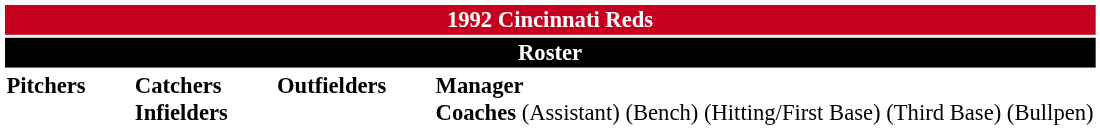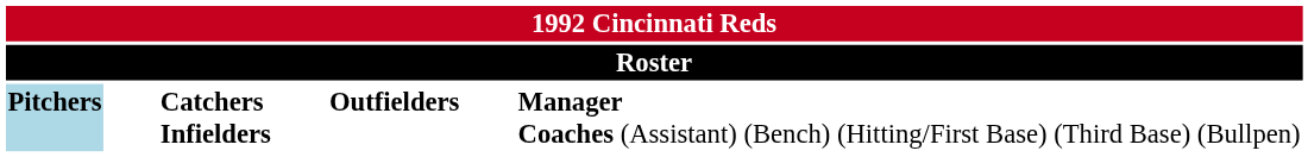Pitchers | column 1: no background -> lightblue background
